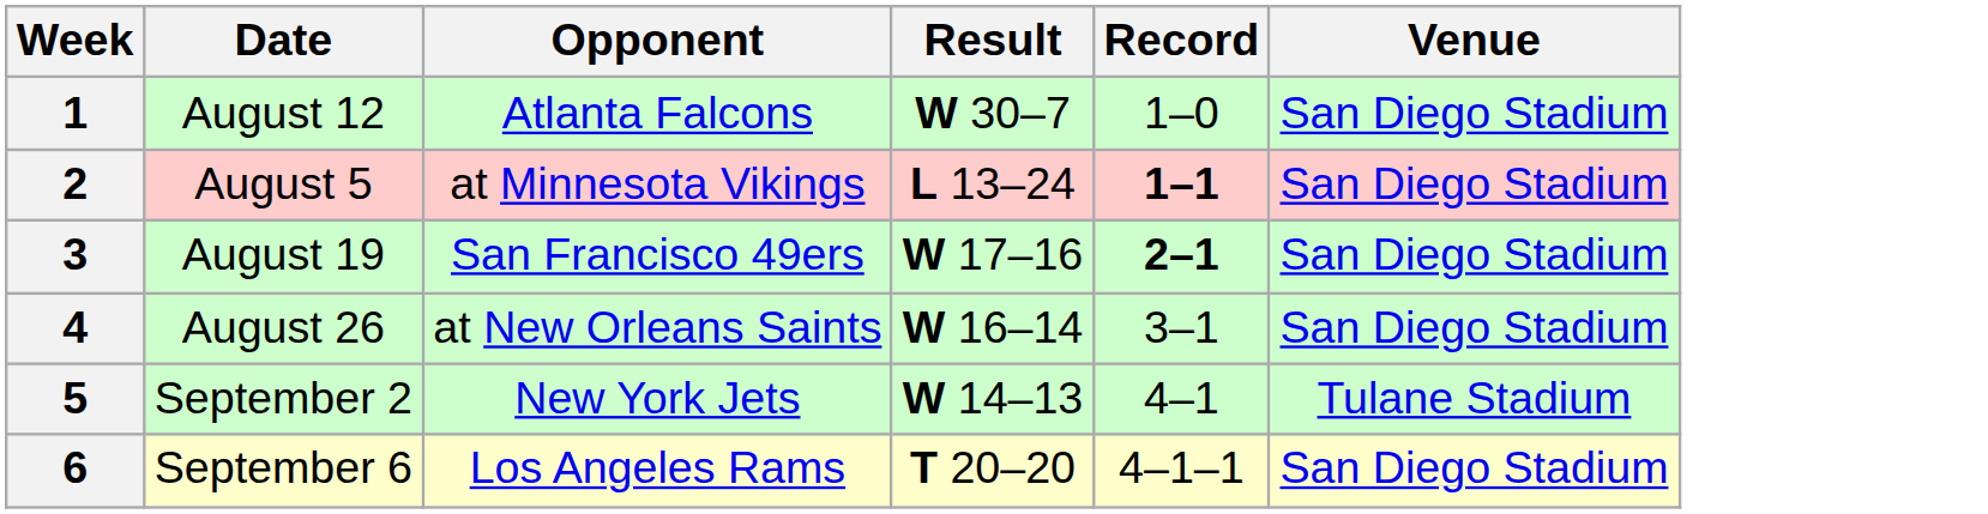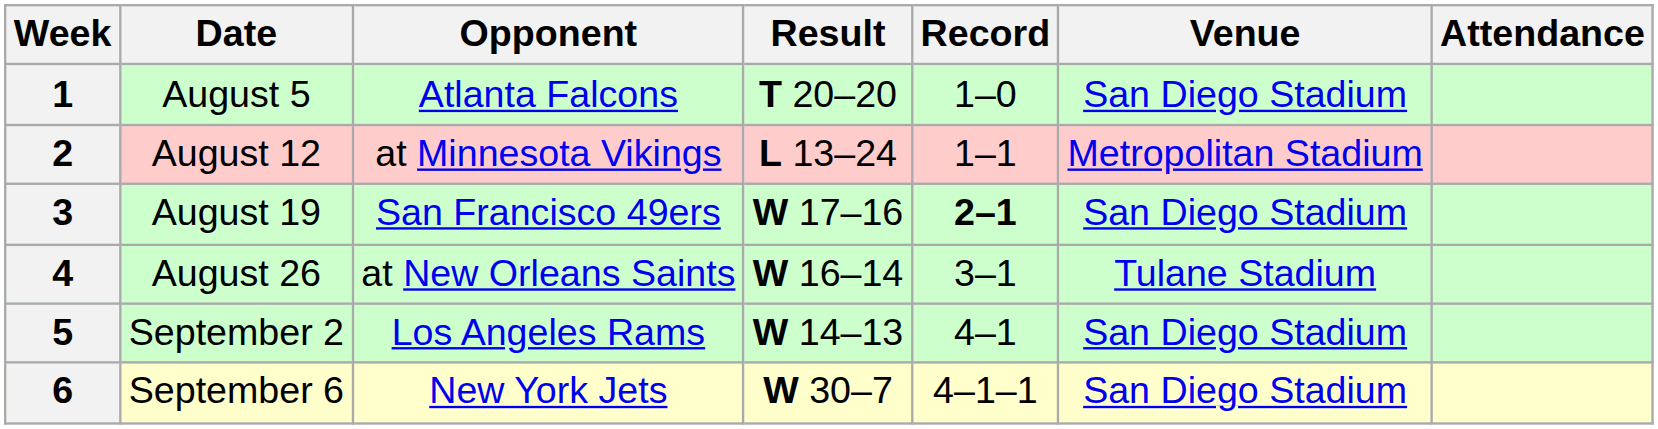+ column: Attendance
1 | Date: August 12 -> August 5
1 | Result: W 30–7 -> T 20–20
2 | Date: August 5 -> August 12
2 | Record: bold -> normal
2 | Venue: San Diego Stadium -> Metropolitan Stadium
4 | Venue: San Diego Stadium -> Tulane Stadium
5 | Opponent: New York Jets -> Los Angeles Rams
5 | Venue: Tulane Stadium -> San Diego Stadium
6 | Opponent: Los Angeles Rams -> New York Jets
6 | Result: T 20–20 -> W 30–7
